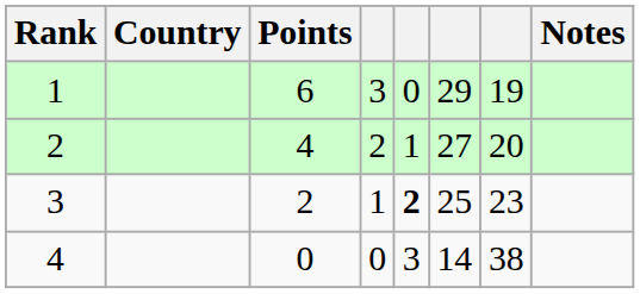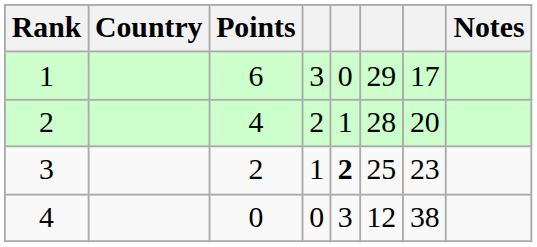row 2 | column 7: 19 -> 17
row 3 | column 6: 27 -> 28
row 5 | column 6: 14 -> 12
